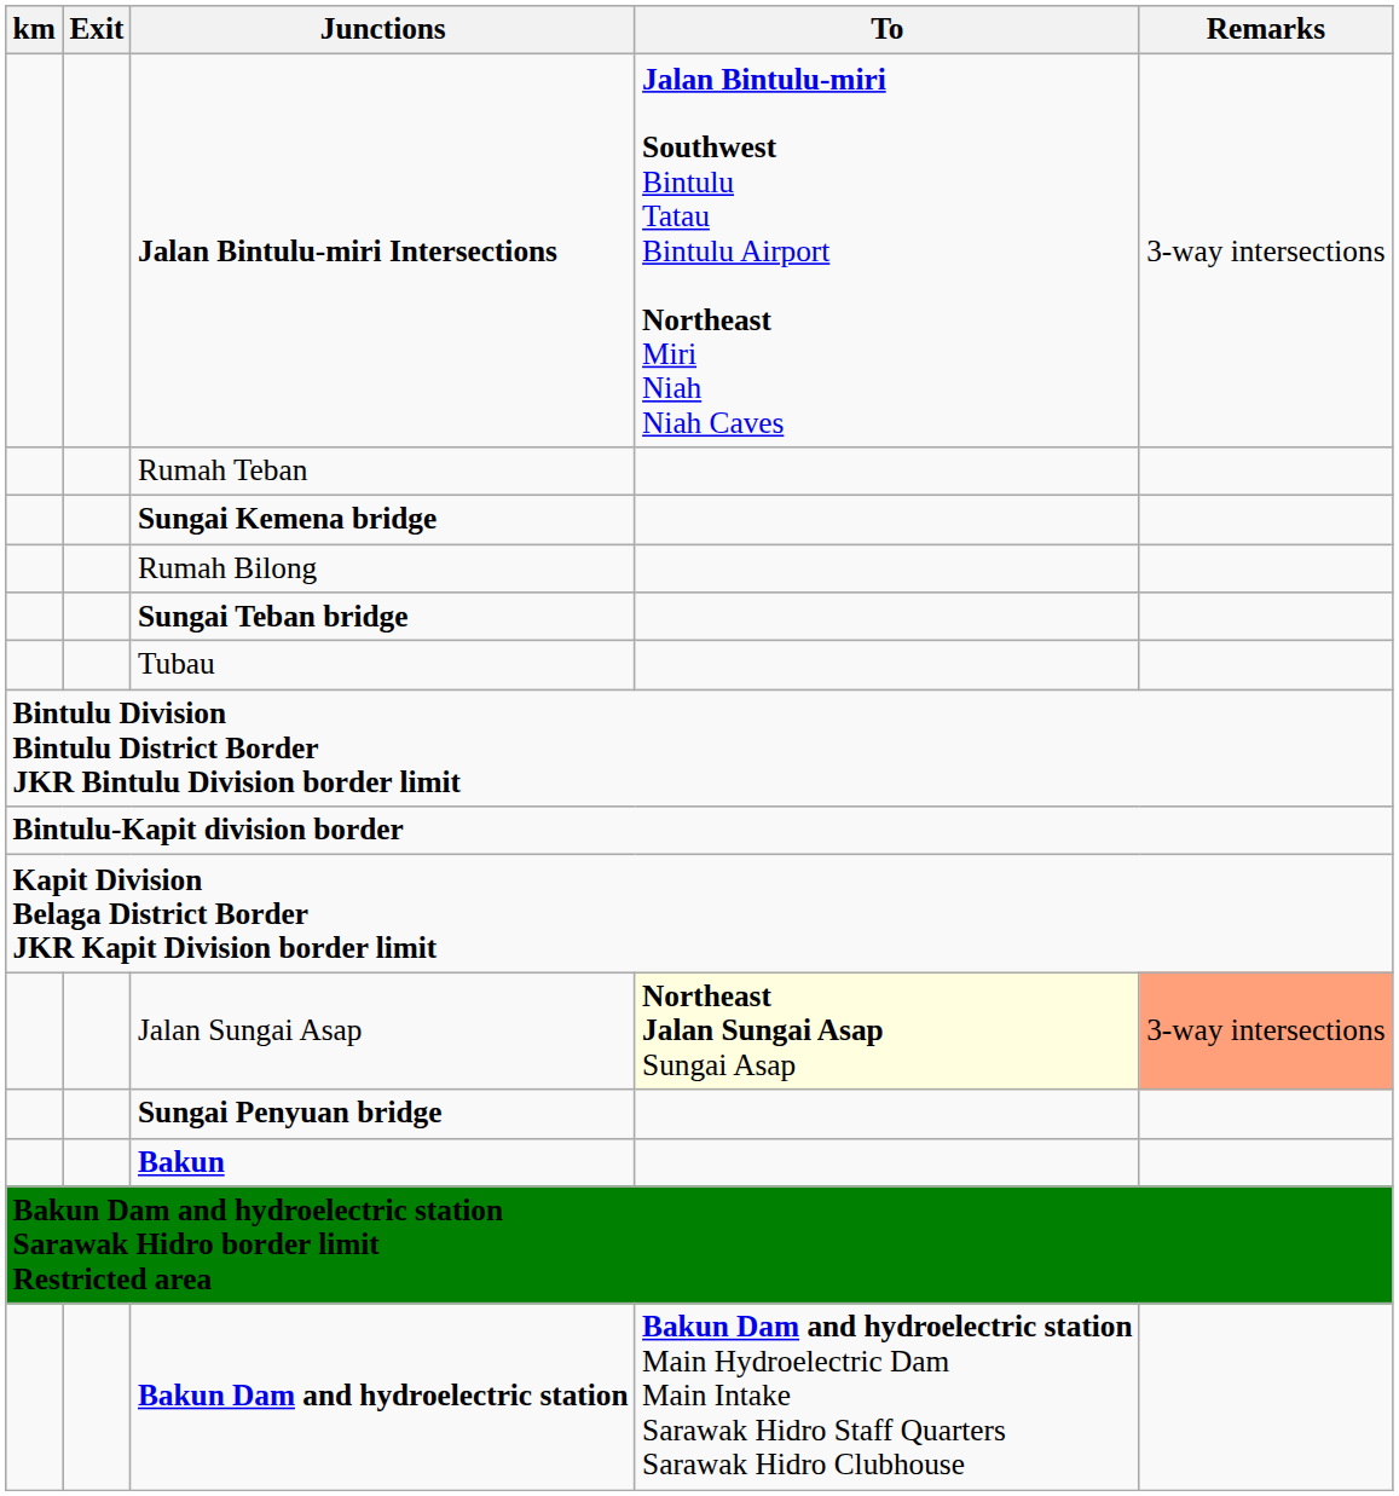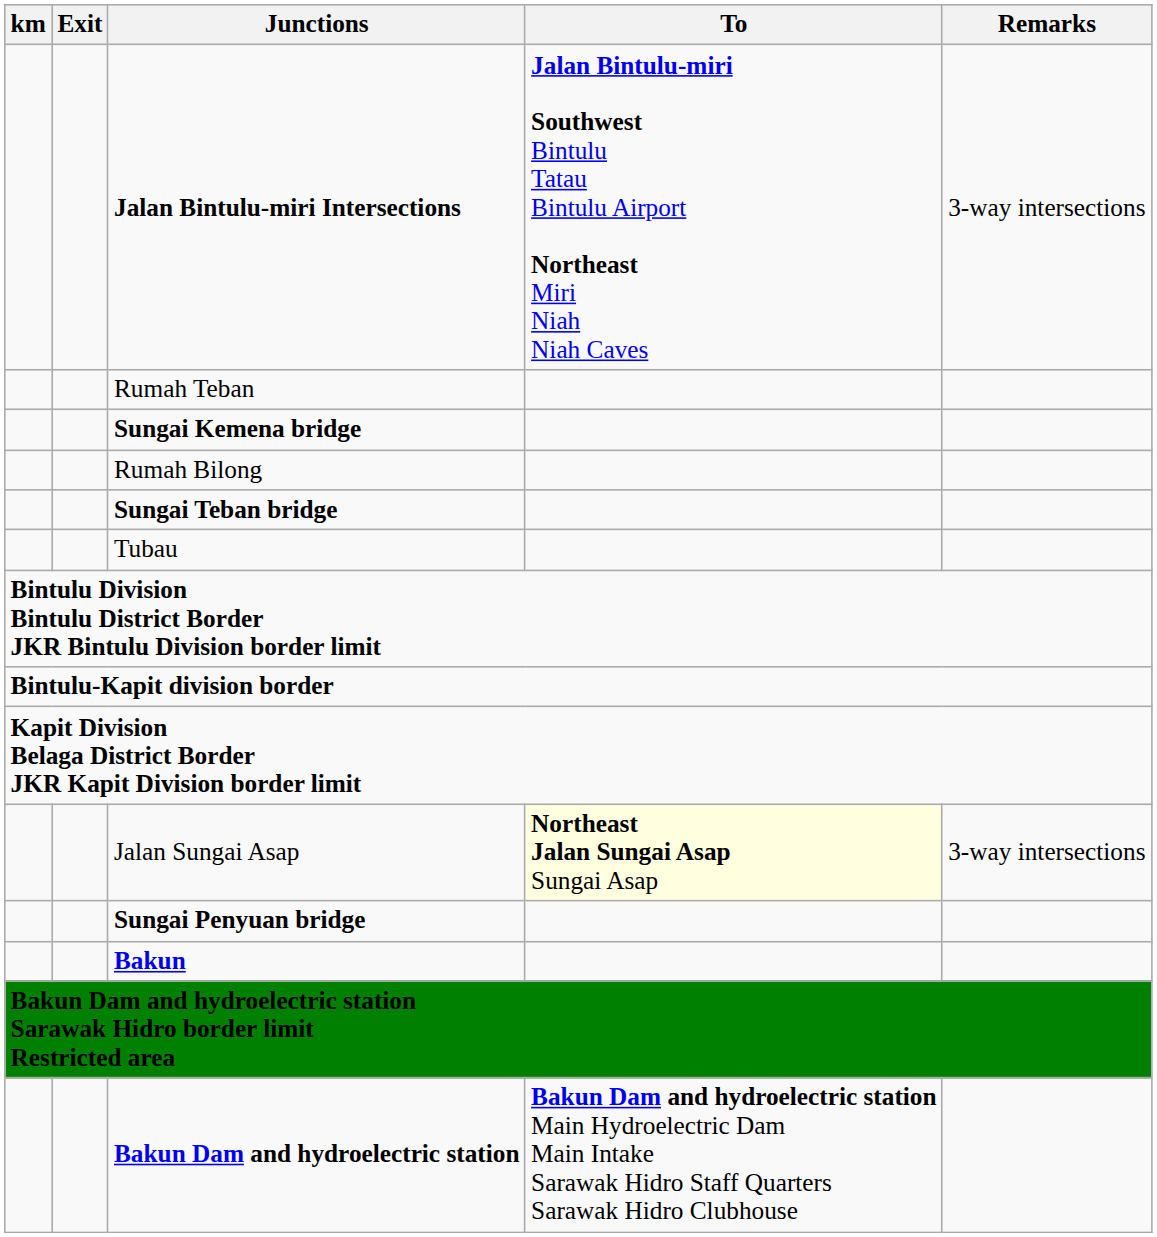Jalan Sungai Asap | Remarks: lightsalmon background -> no background
